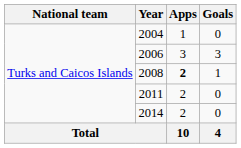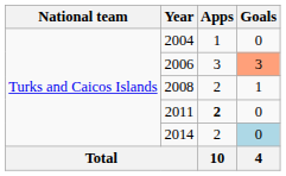2006 | Goals: no background -> lightsalmon background
2008 | Apps: bold -> normal
2011 | Apps: normal -> bold
2014 | Goals: no background -> lightblue background
